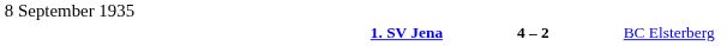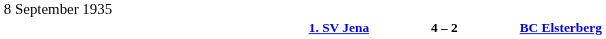1. SV Jena | column 3: normal -> bold
